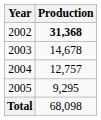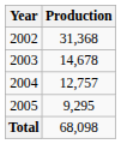2002 | Production: bold -> normal
